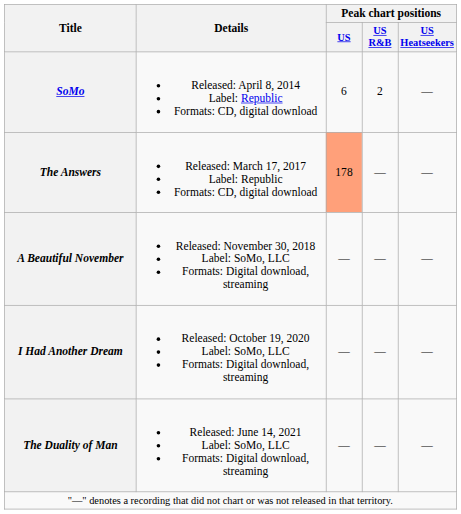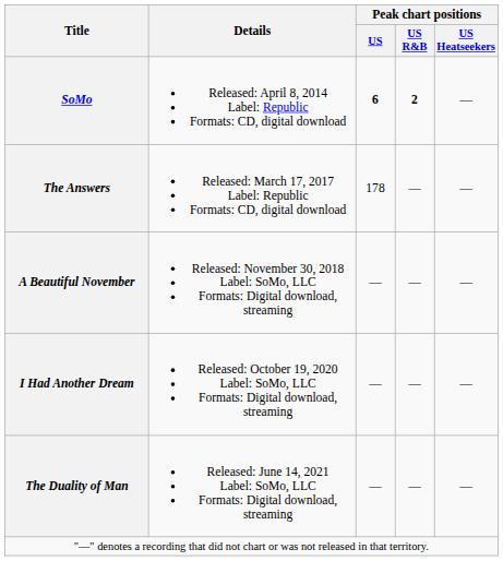SoMo | Peak chart positions / US: normal -> bold
SoMo | Peak chart positions / US R&B: normal -> bold
The Answers | Peak chart positions / US: lightsalmon background -> no background
